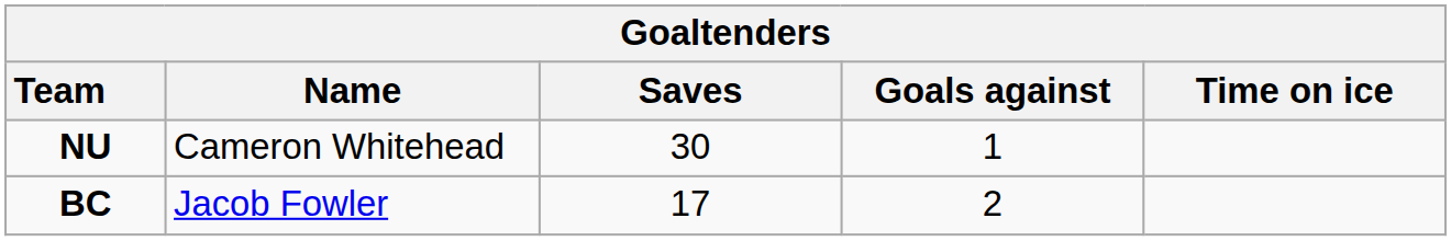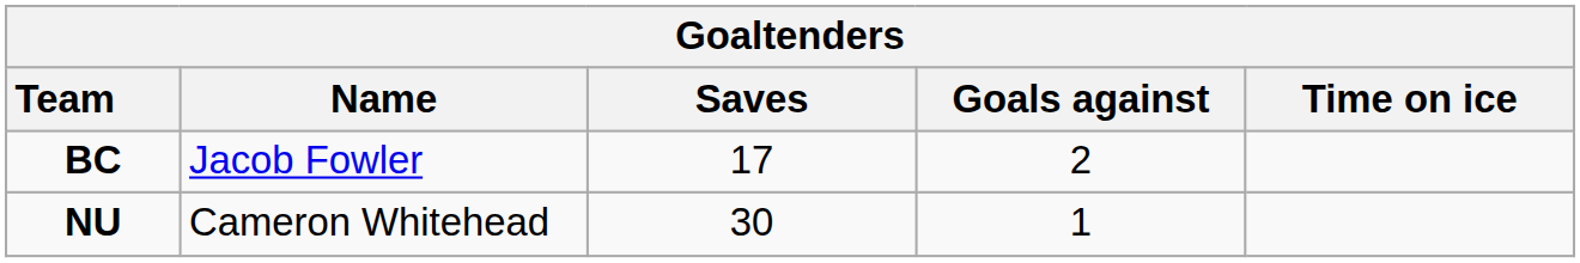rows swapped: BC <-> NU
